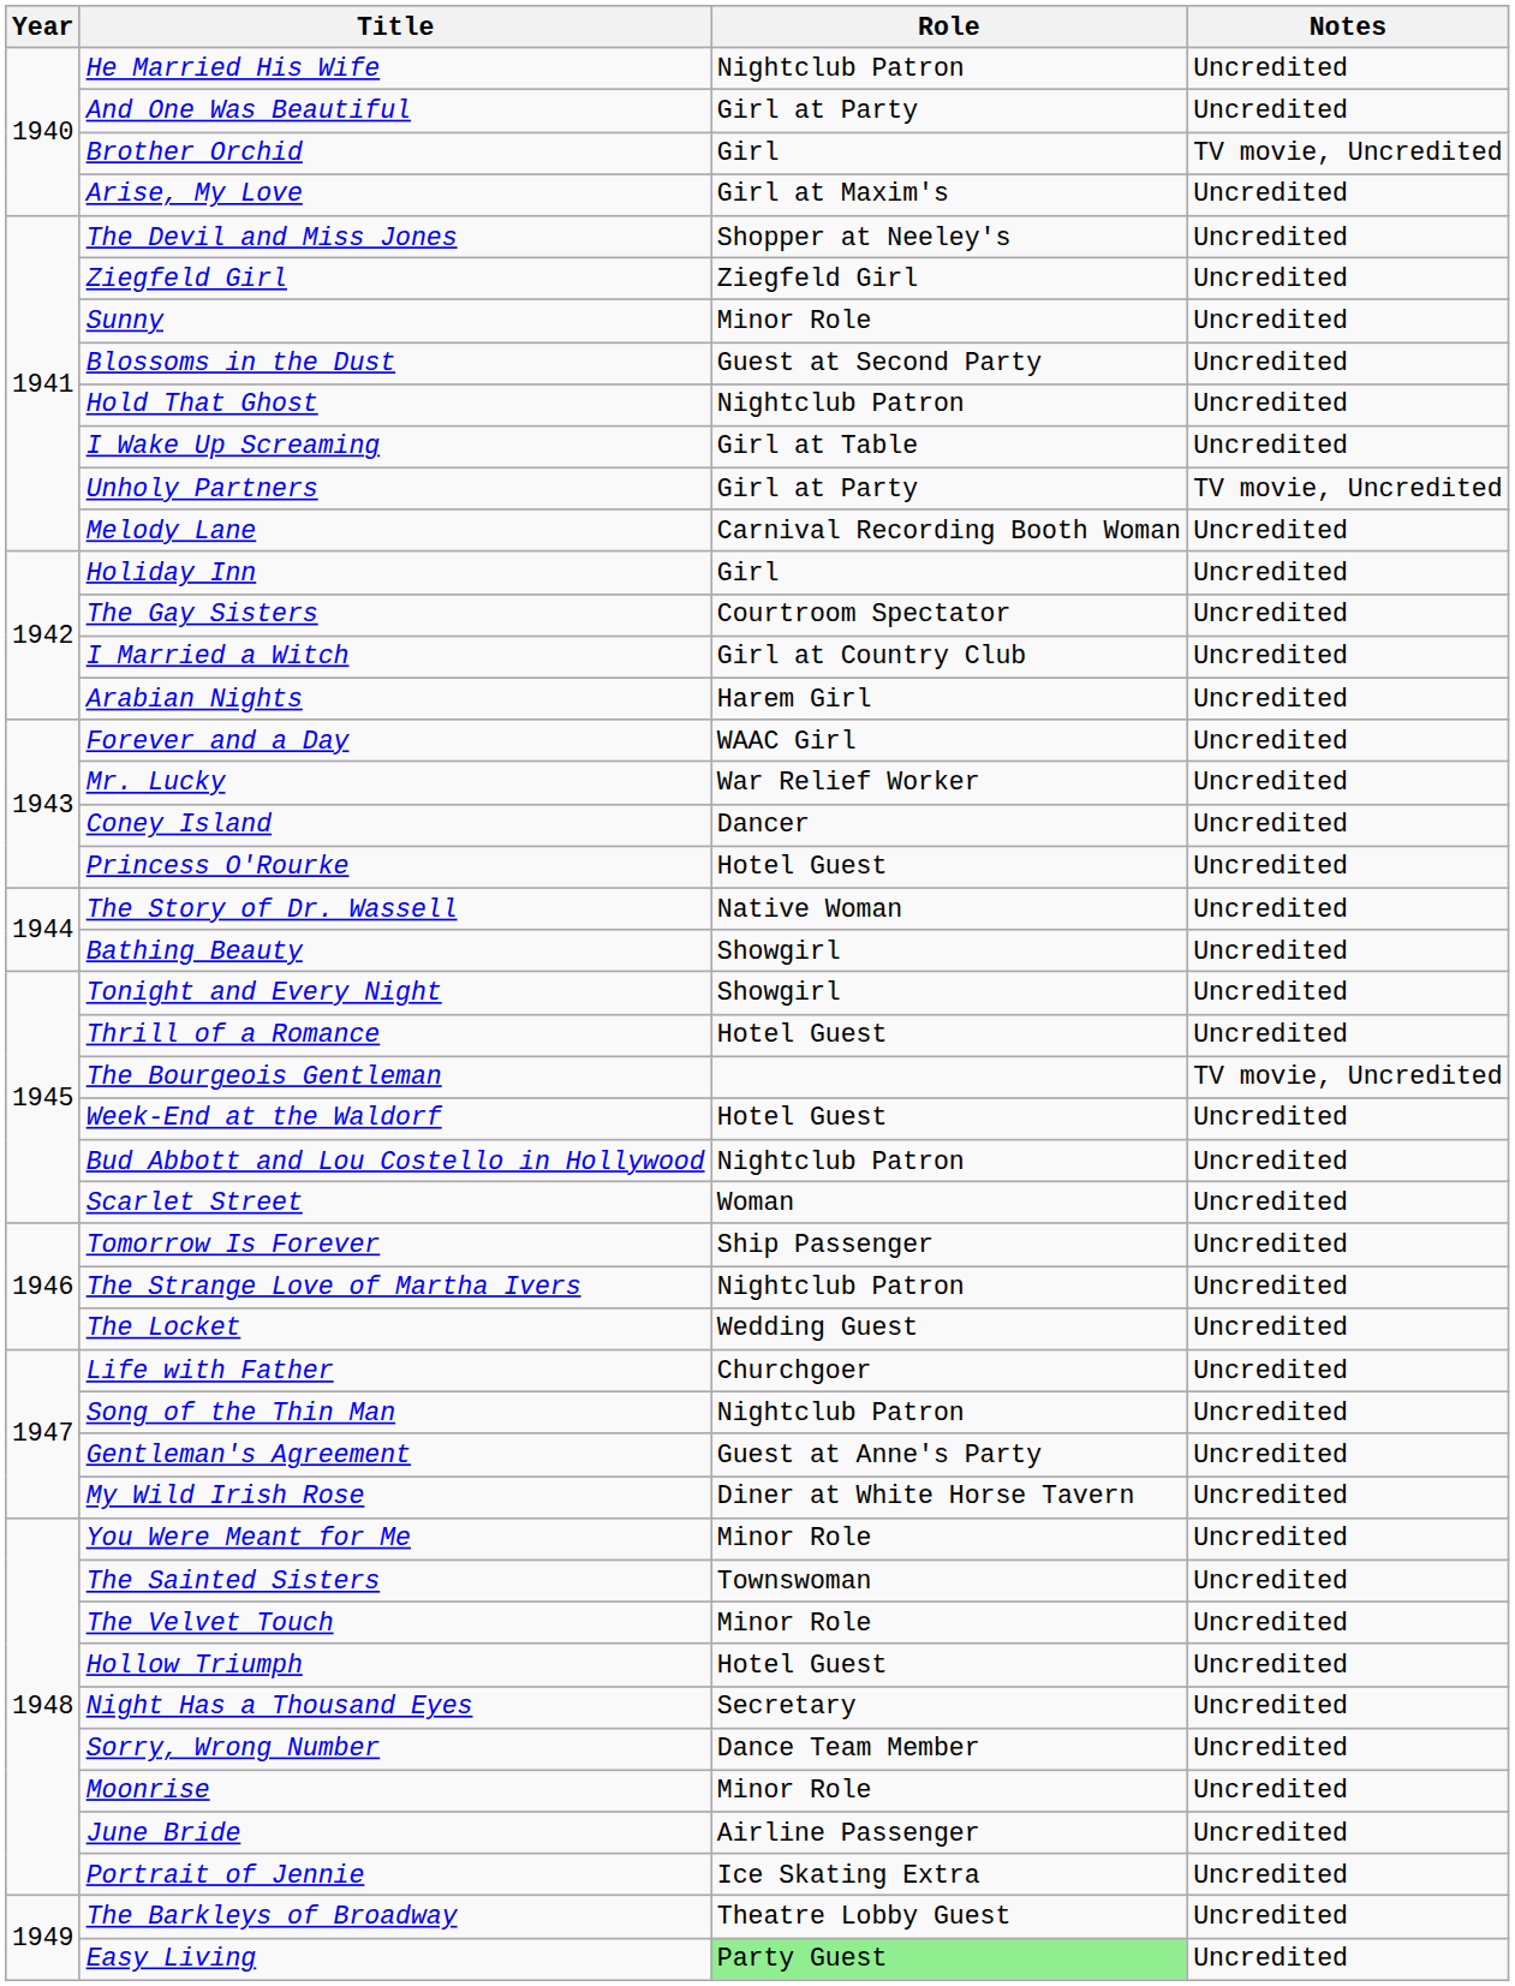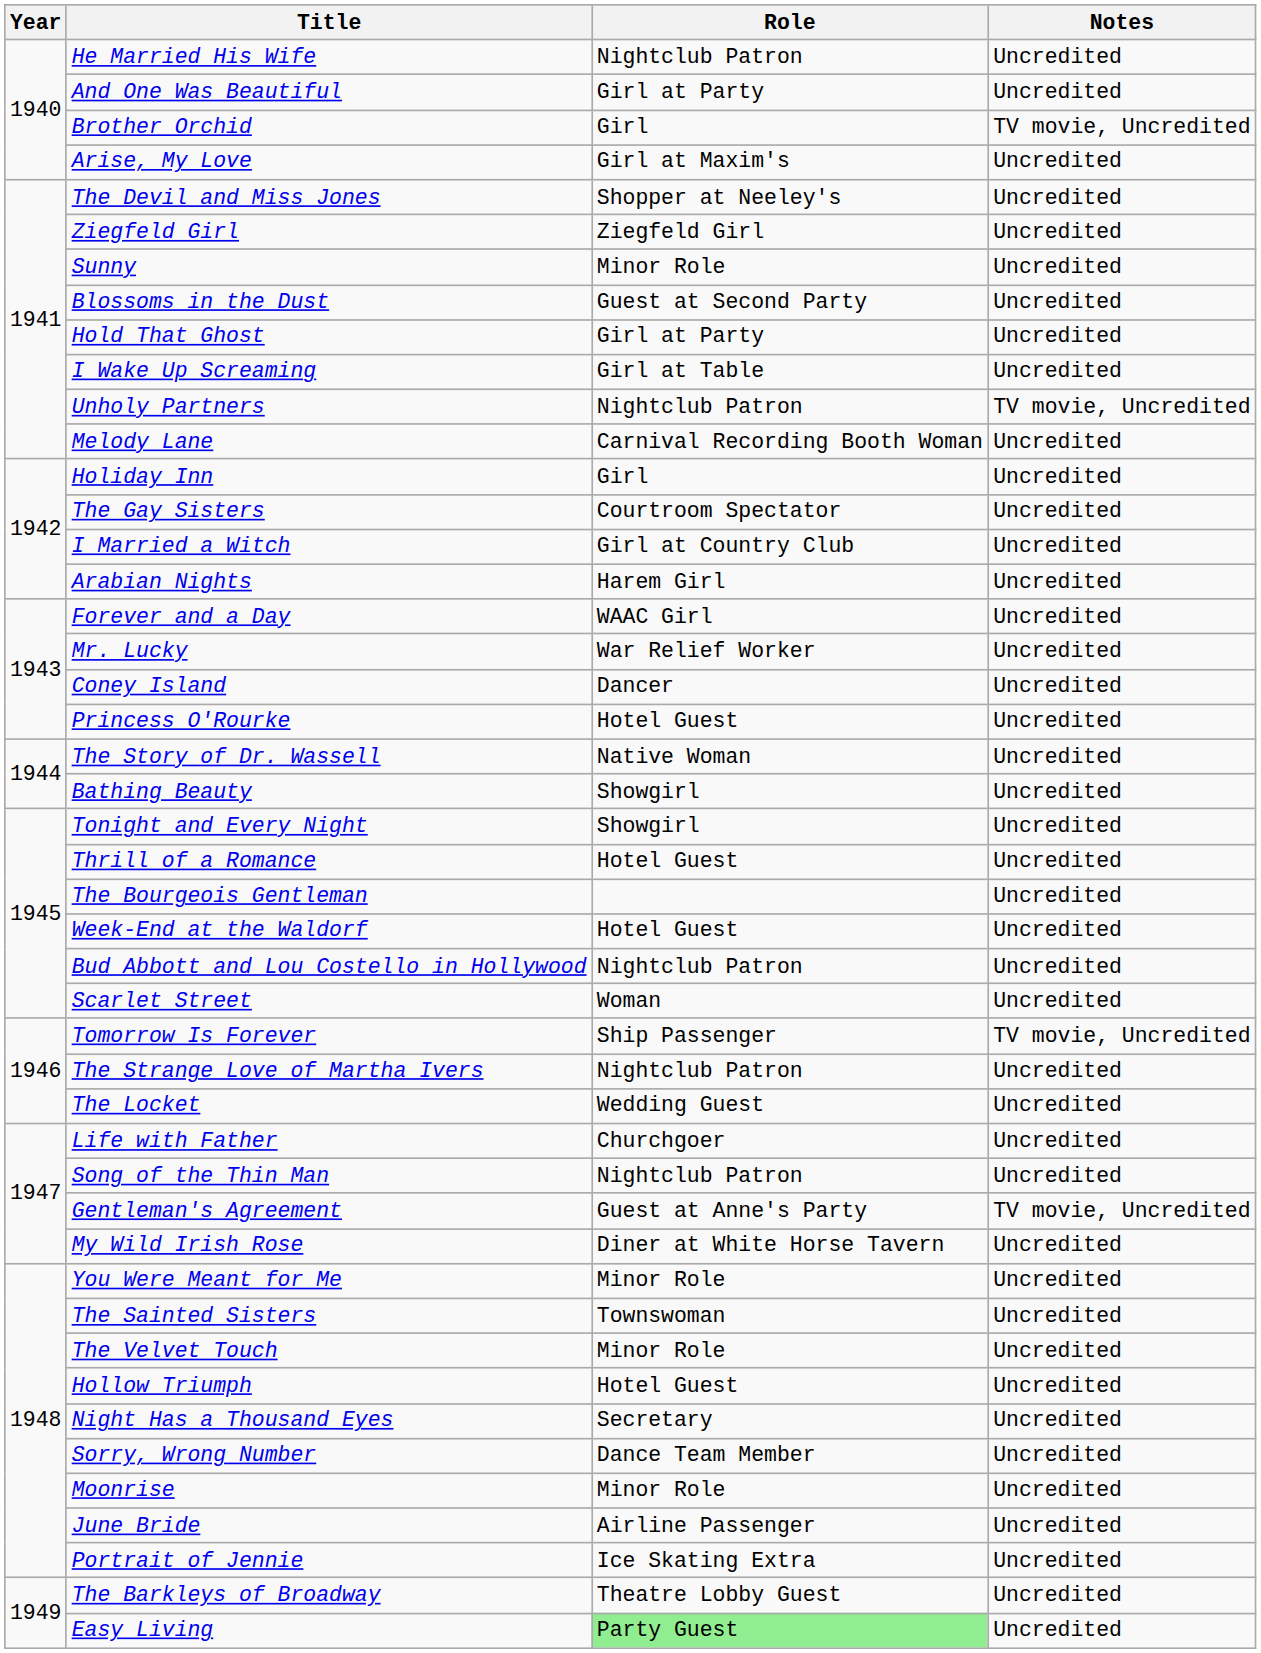Hold That Ghost | Role: Nightclub Patron -> Girl at Party
Unholy Partners | Role: Girl at Party -> Nightclub Patron
The Bourgeois Gentleman | Notes: TV movie, Uncredited -> Uncredited
Tomorrow Is Forever | Notes: Uncredited -> TV movie, Uncredited
Gentleman's Agreement | Notes: Uncredited -> TV movie, Uncredited
